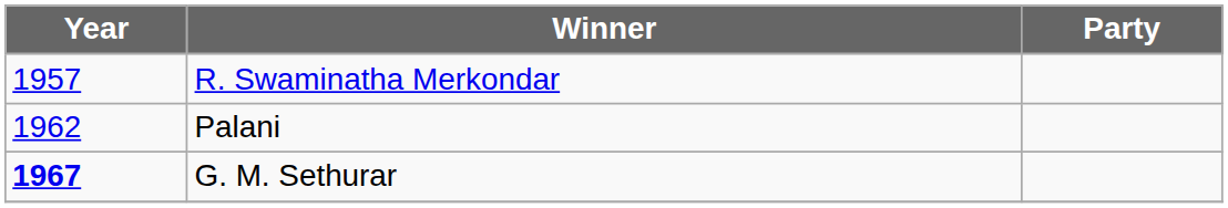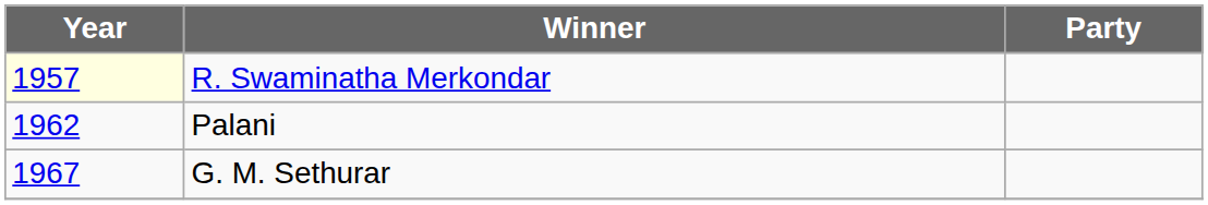R. Swaminatha Merkondar | Year: no background -> lightyellow background
G. M. Sethurar | Year: bold -> normal
